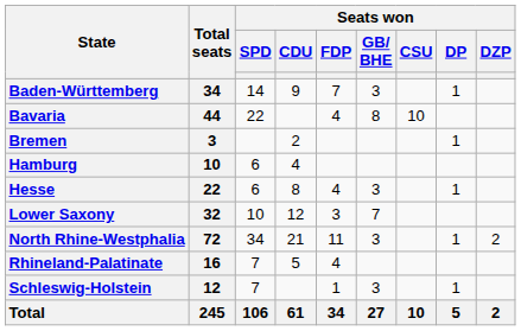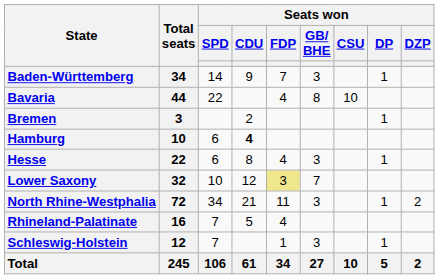Hamburg | Seats won / CDU: normal -> bold
Lower Saxony | Seats won / FDP: no background -> khaki background
